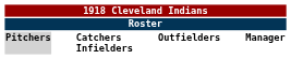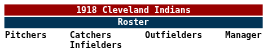Pitchers | column 1: lightgrey background -> no background
